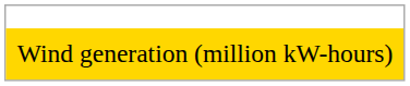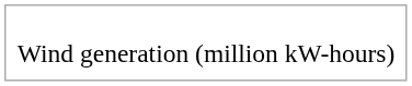row 1 | column 1: gold background -> no background
